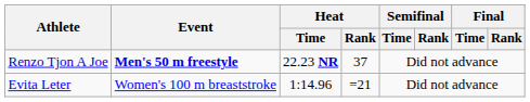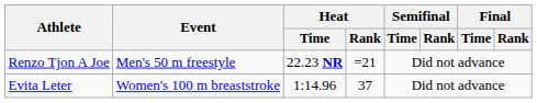Renzo Tjon A Joe | Event: bold -> normal
Renzo Tjon A Joe | Heat / Rank: 37 -> =21
Evita Leter | Heat / Rank: =21 -> 37
